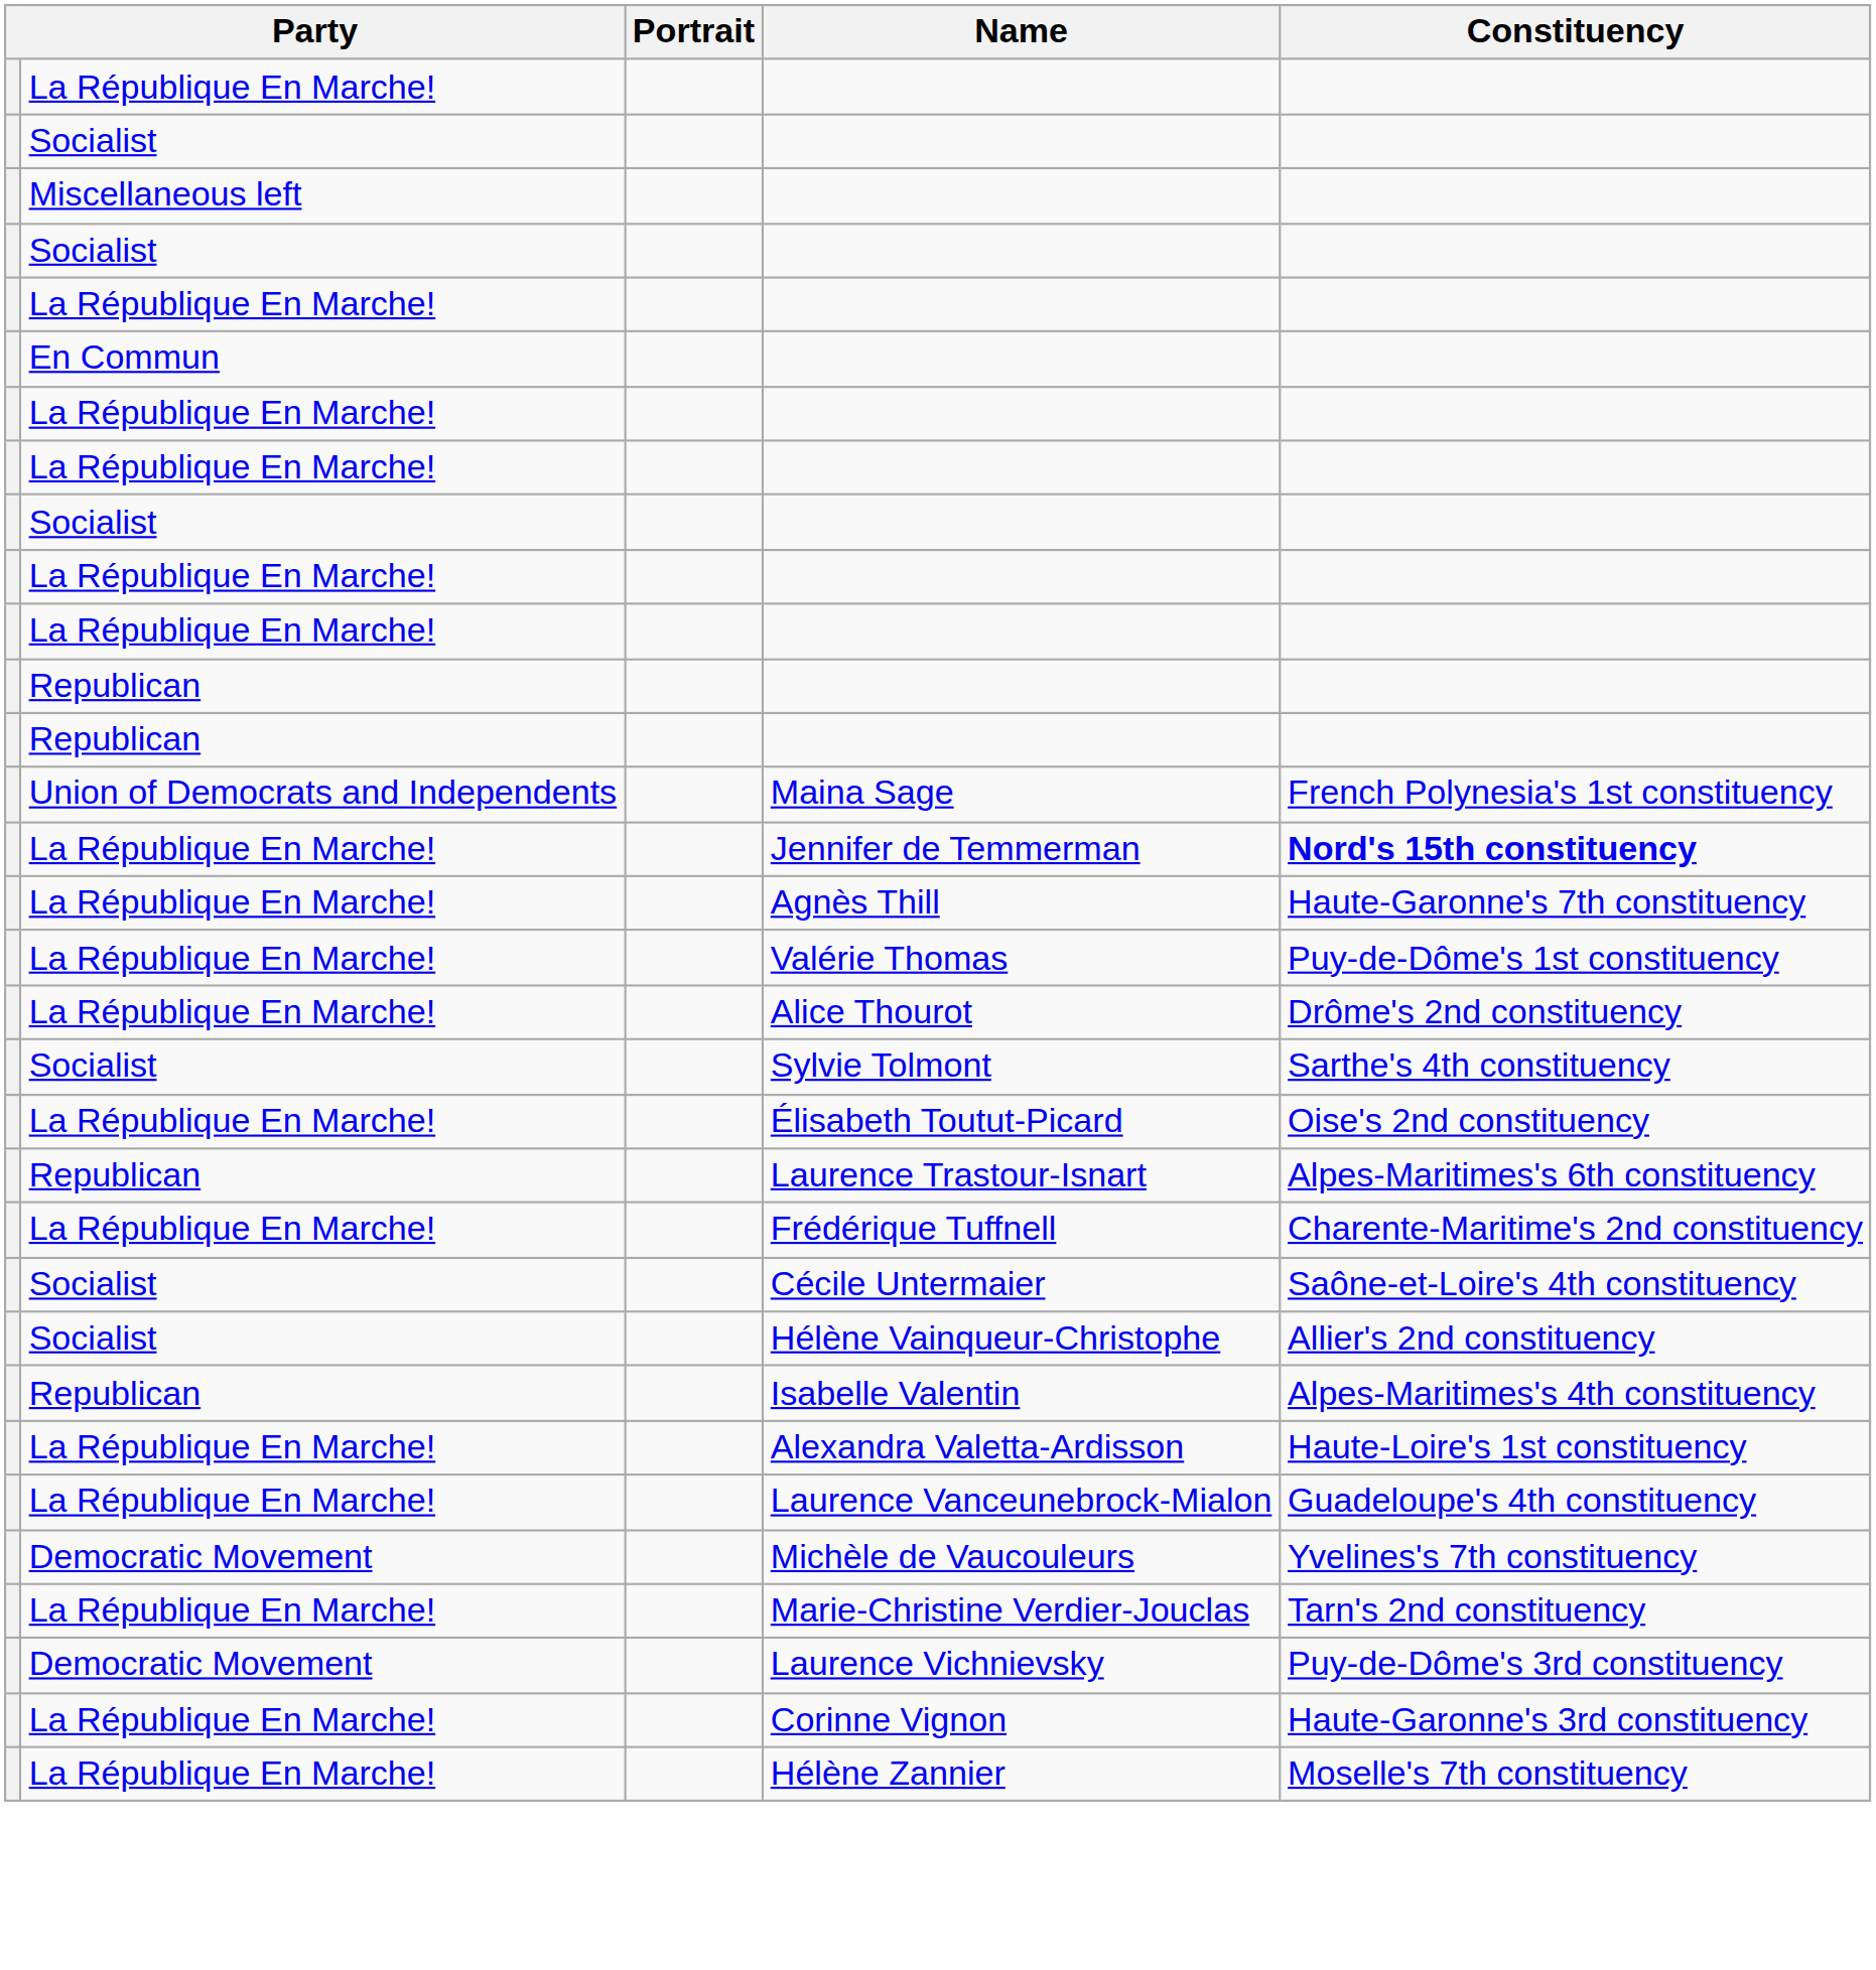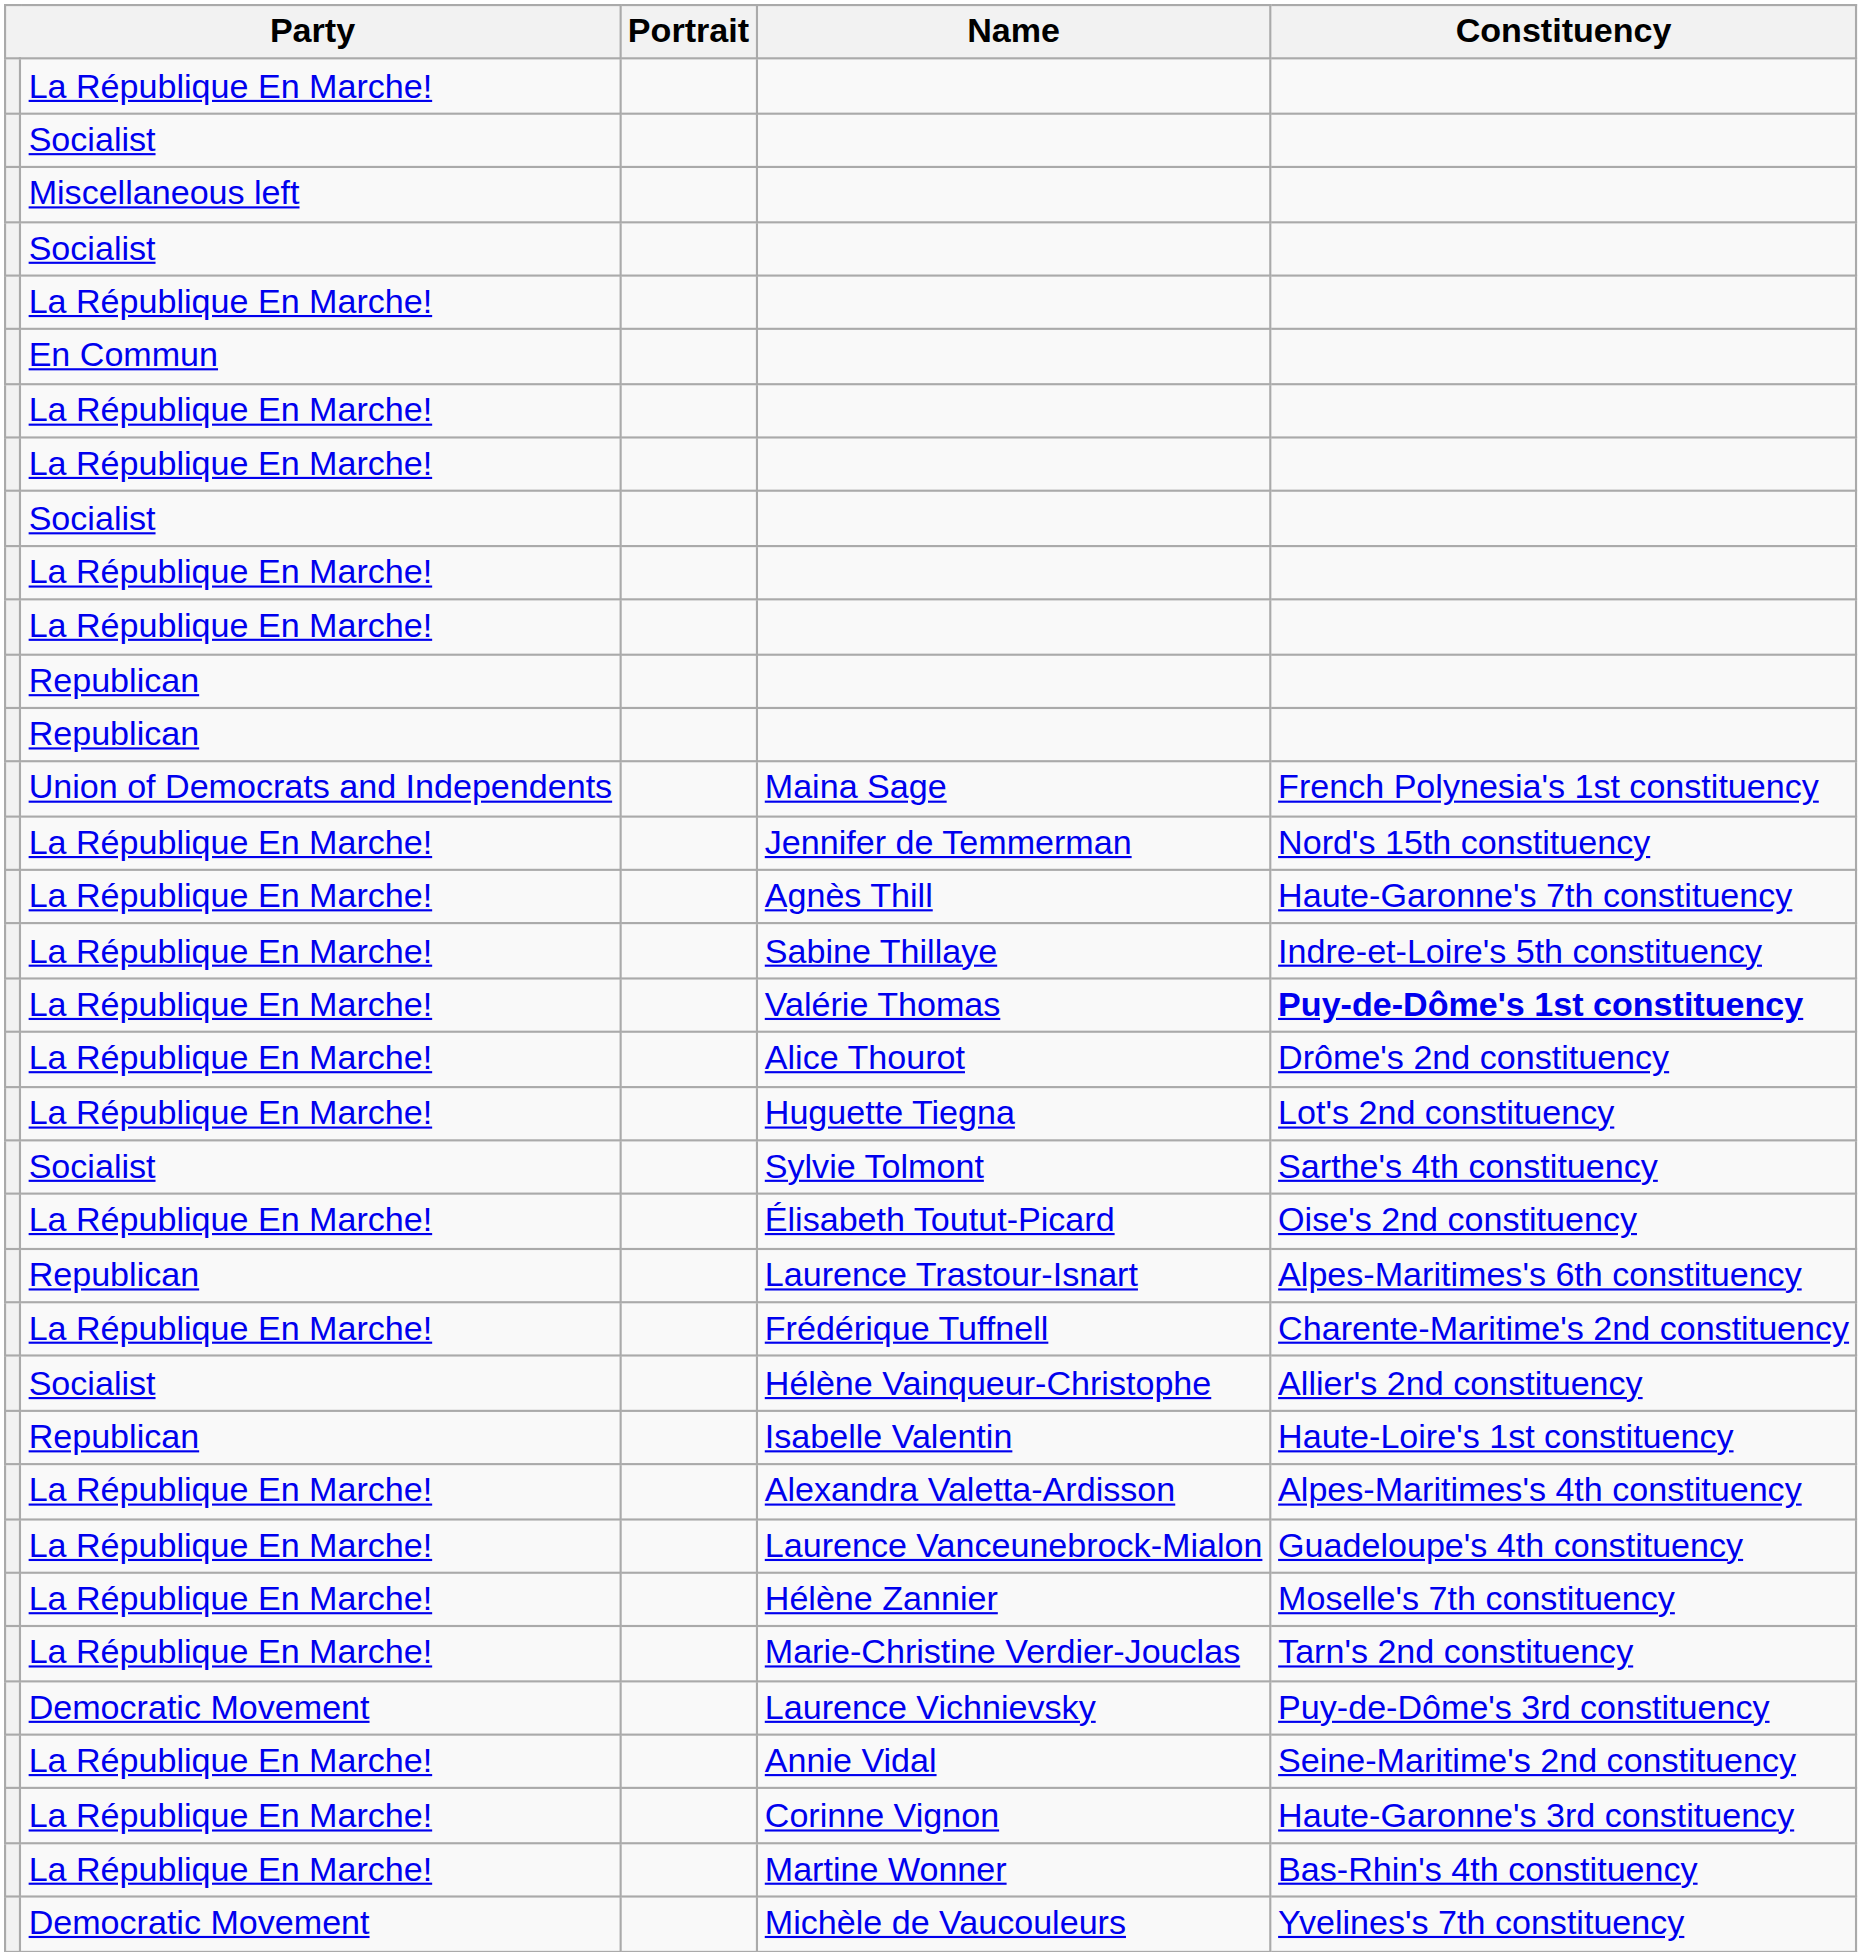Jennifer de Temmerman | Constituency: bold -> normal
+ row: La République En Marche! | Sabine Thillaye | Indre-et-Loire's 5th constituency
Valérie Thomas | Constituency: normal -> bold
+ row: La République En Marche! | Huguette Tiegna | Lot's 2nd constituency
- row: Socialist | Cécile Untermaier | Saône-et-Loire's 4th constituency
Isabelle Valentin | Constituency: Alpes-Maritimes's 4th constituency -> Haute-Loire's 1st constituency
Alexandra Valetta-Ardisson | Constituency: Haute-Loire's 1st constituency -> Alpes-Maritimes's 4th constituency
rows swapped: Michèle de Vaucouleurs <-> Hélène Zannier
+ row: La République En Marche! | Annie Vidal | Seine-Maritime's 2nd constituency
+ row: La République En Marche! | Martine Wonner | Bas-Rhin's 4th constituency
